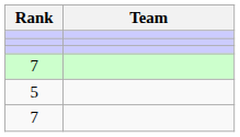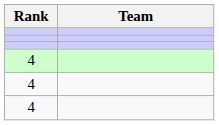row 5 | Rank: 7 -> 4
row 6 | Rank: 5 -> 4
row 7 | Rank: 7 -> 4
